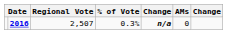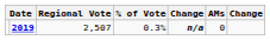row 2 | column 2: 2016 -> 2019
